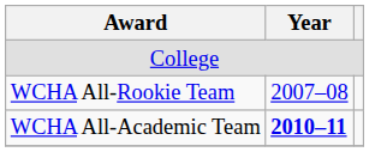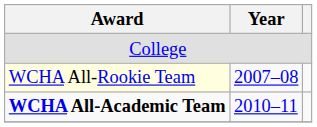WCHA All-Rookie Team | Award: no background -> lightyellow background
WCHA All-Academic Team | Award: normal -> bold
WCHA All-Academic Team | Year: bold -> normal
